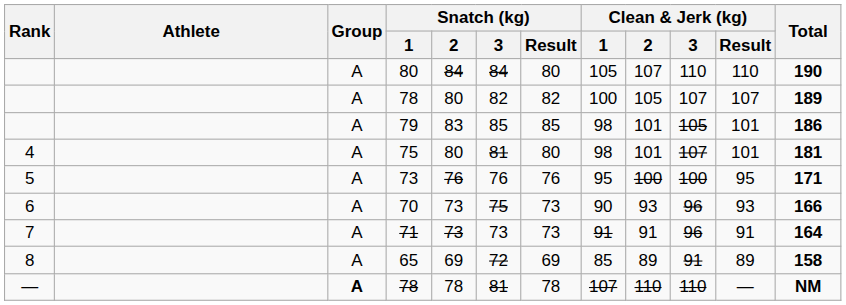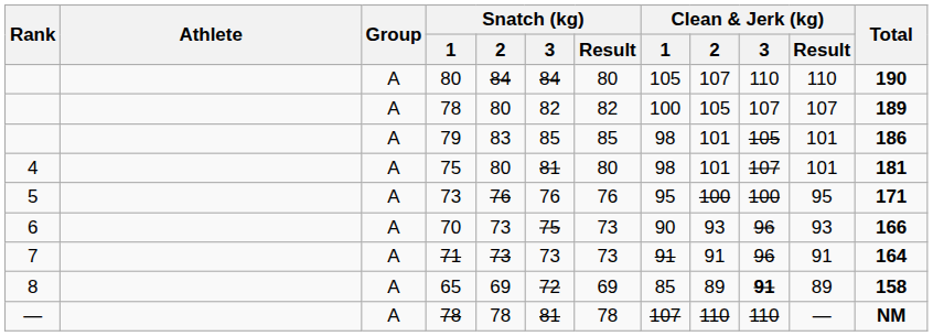65 | Clean & Jerk (kg) / 3: normal -> bold
— / 78 | Group: bold -> normal
